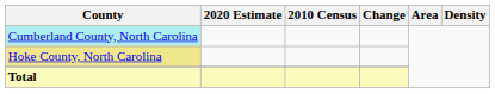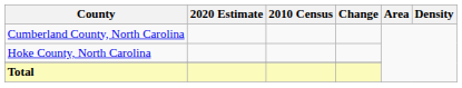Cumberland County, North Carolina | County: paleturquoise background -> no background
Hoke County, North Carolina | County: khaki background -> no background
